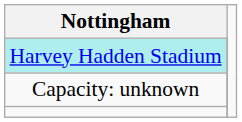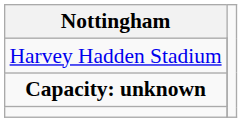Harvey Hadden Stadium | column 1: paleturquoise background -> no background
Capacity: unknown | column 1: normal -> bold
